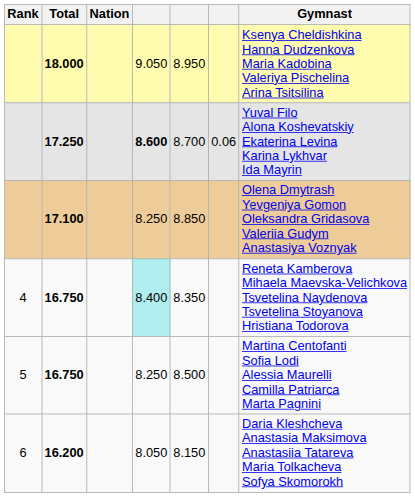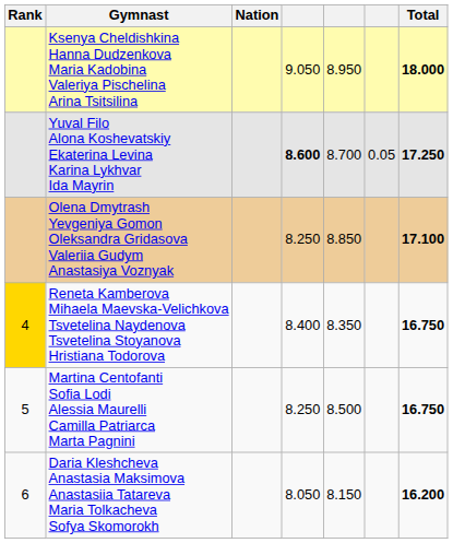columns swapped: Gymnast <-> Total
row 3 | column 6: 0.06 -> 0.05
row 5 | Rank: no background -> gold background
row 5 | column 4: paleturquoise background -> no background
